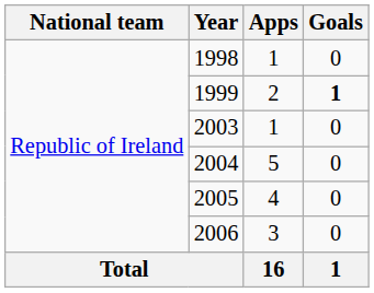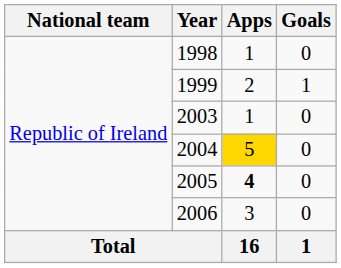1999 | Goals: bold -> normal
2004 | Apps: no background -> gold background
2005 | Apps: normal -> bold
